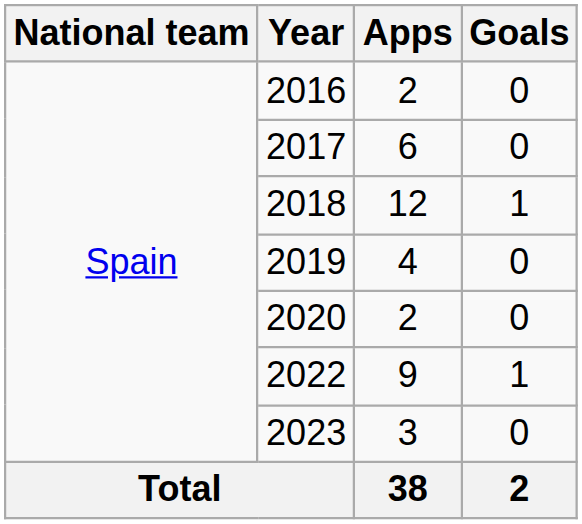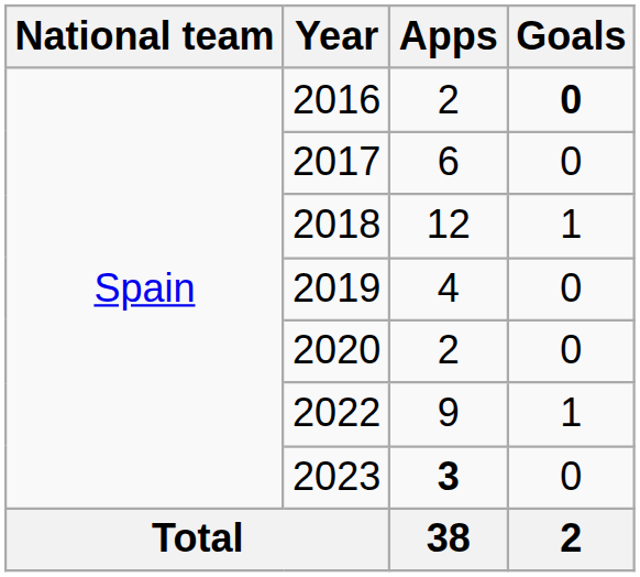2016 | Goals: normal -> bold
2023 | Apps: normal -> bold
